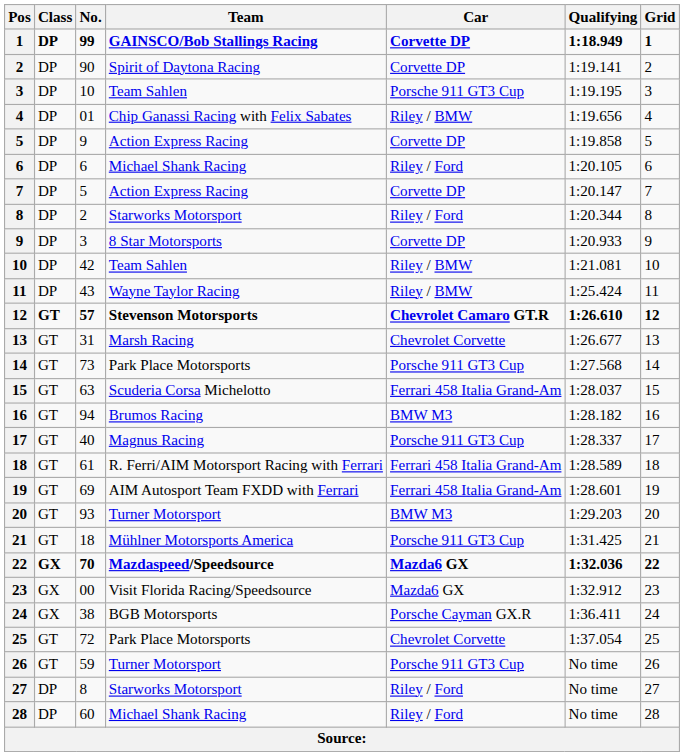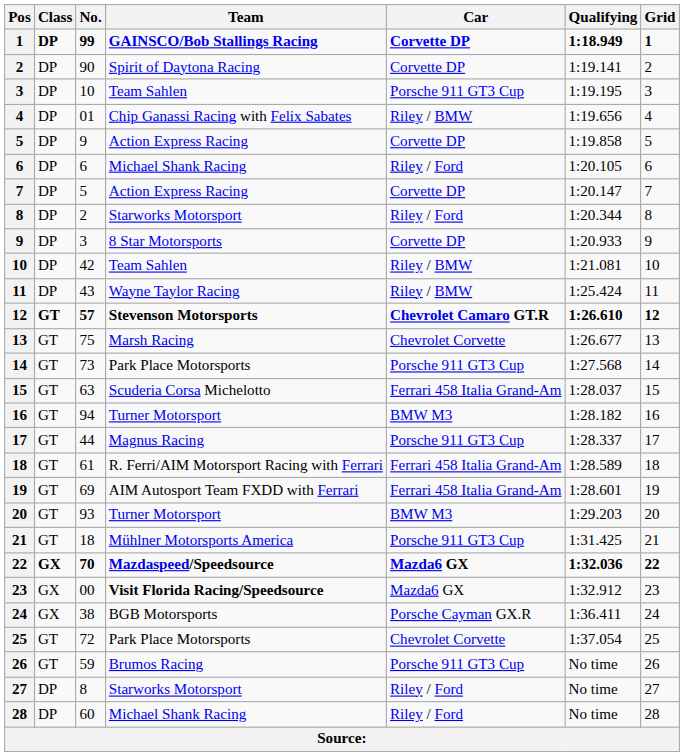row 14 | No.: 31 -> 75
row 17 | Team: Brumos Racing -> Turner Motorsport
row 18 | No.: 40 -> 44
row 24 | Team: normal -> bold
row 27 | Team: Turner Motorsport -> Brumos Racing
